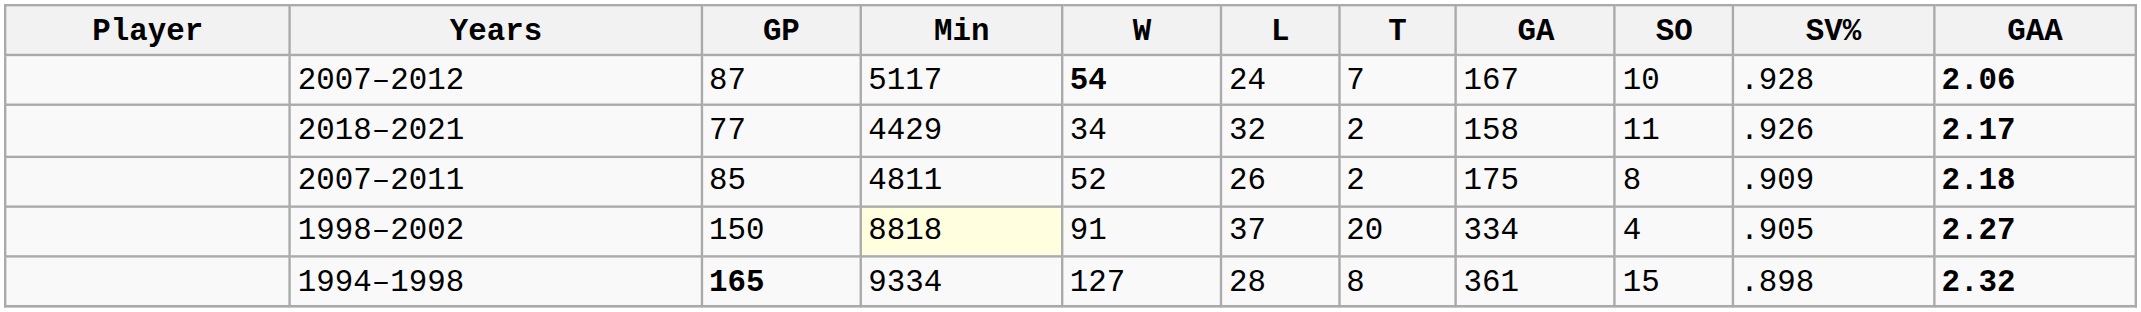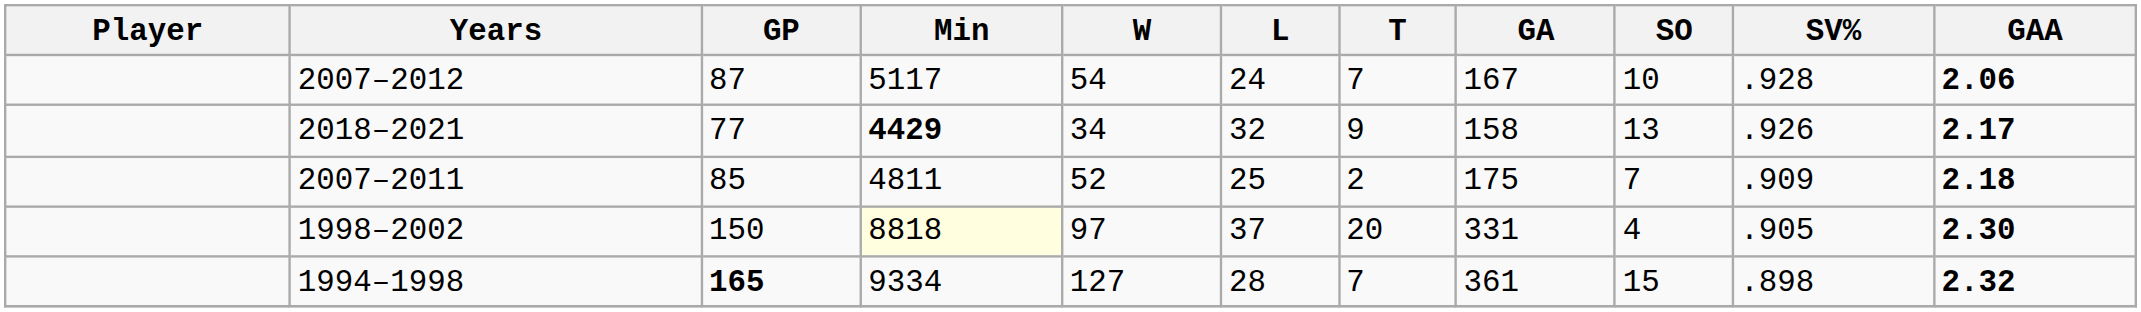2007–2012 | W: bold -> normal
2018–2021 | Min: normal -> bold
2018–2021 | T: 2 -> 9
2018–2021 | SO: 11 -> 13
2007–2011 | L: 26 -> 25
2007–2011 | SO: 8 -> 7
1998–2002 | W: 91 -> 97
1998–2002 | GA: 334 -> 331
1998–2002 | GAA: 2.27 -> 2.30
1994–1998 | T: 8 -> 7
